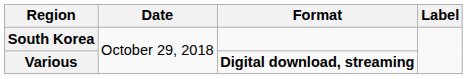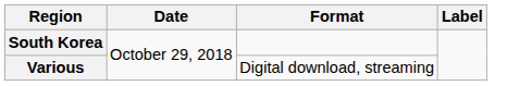Various | Format: bold -> normal
